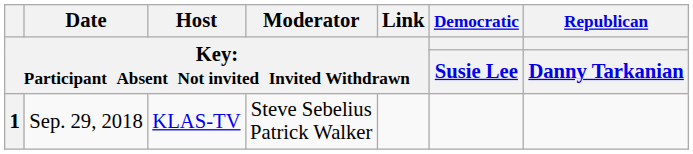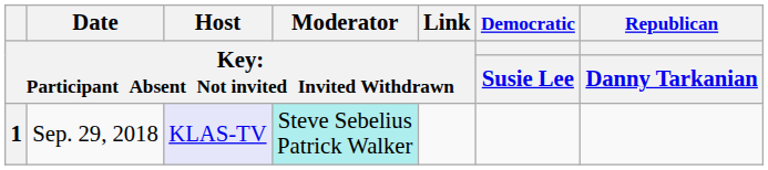1 | column 3: no background -> lavender background
1 | column 4: no background -> paleturquoise background
